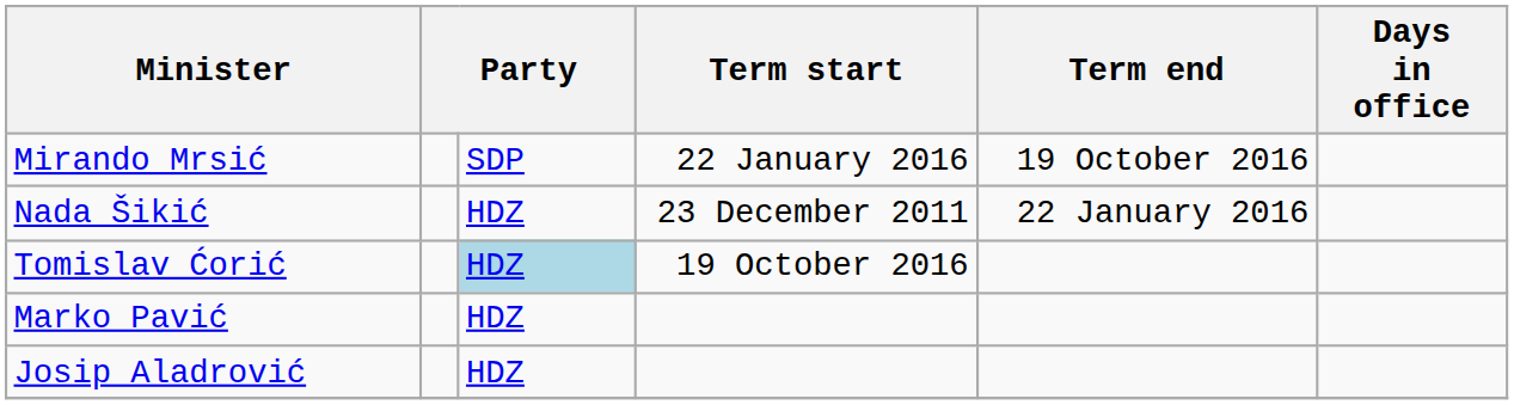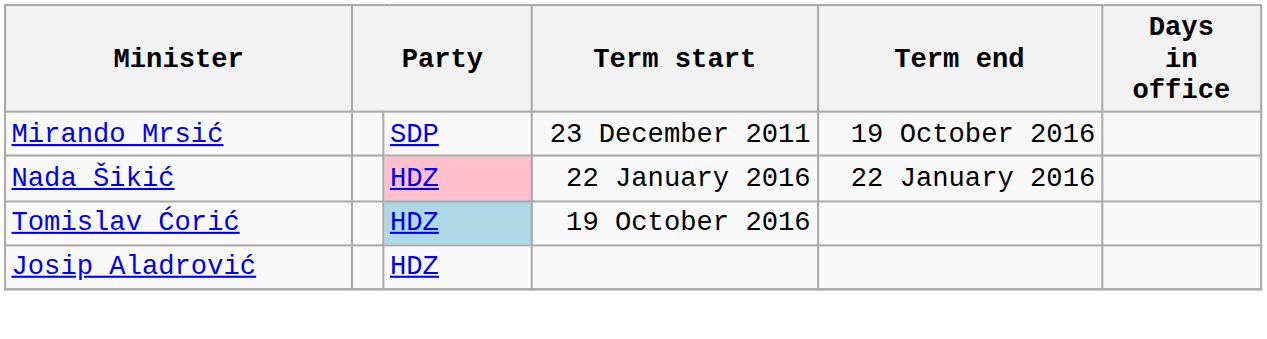Mirando Mrsić | Term start: 22 January 2016 -> 23 December 2011
Nada Šikić | column 3: no background -> pink background
Nada Šikić | Term start: 23 December 2011 -> 22 January 2016
- row: Marko Pavić | HDZ
